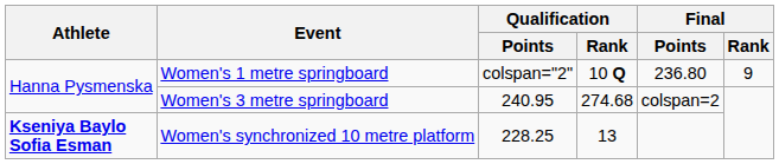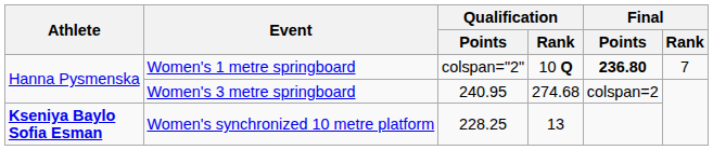Women's 1 metre springboard | Final / Points: normal -> bold
Women's 1 metre springboard | Final / Rank: 9 -> 7
